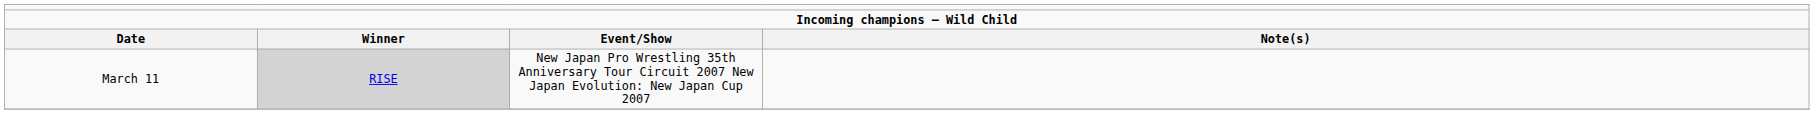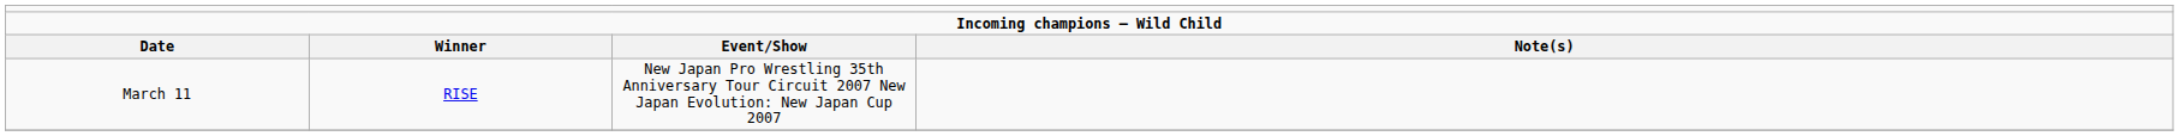March 11 | column 2: lightgrey background -> no background
